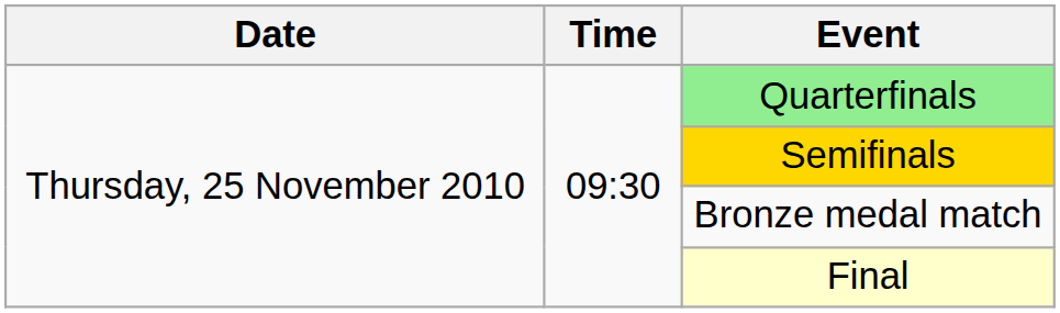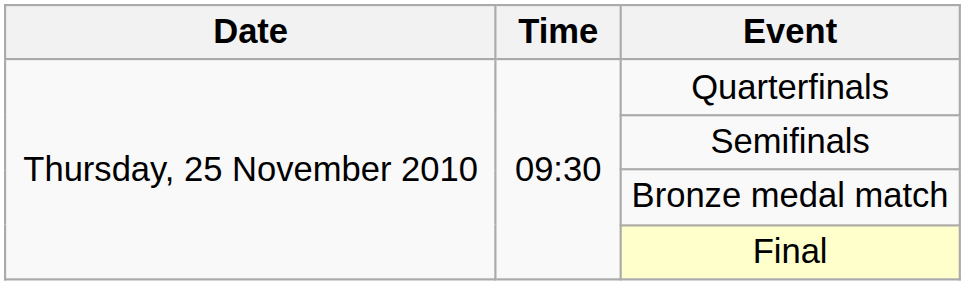Quarterfinals | Event: lightgreen background -> no background
Semifinals | Event: gold background -> no background
